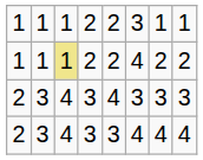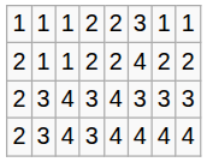row 2 | column 1: 1 -> 2
row 2 | column 3: khaki background -> no background
row 4 | column 5: 3 -> 4
